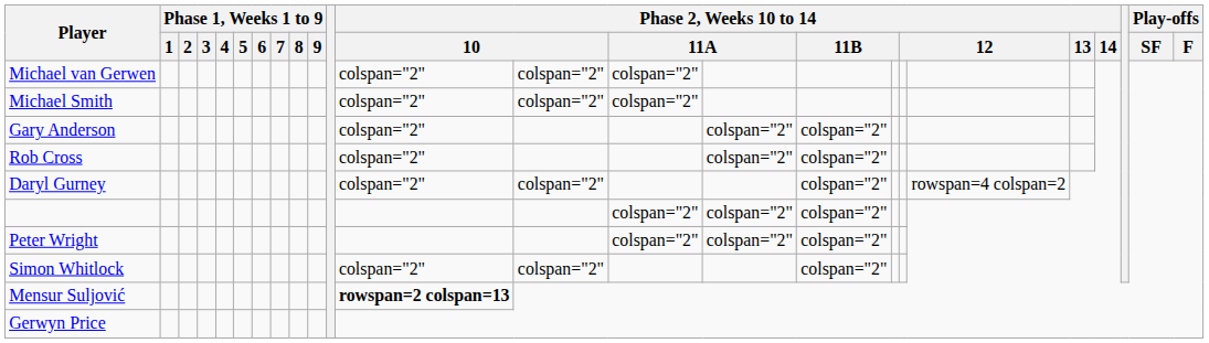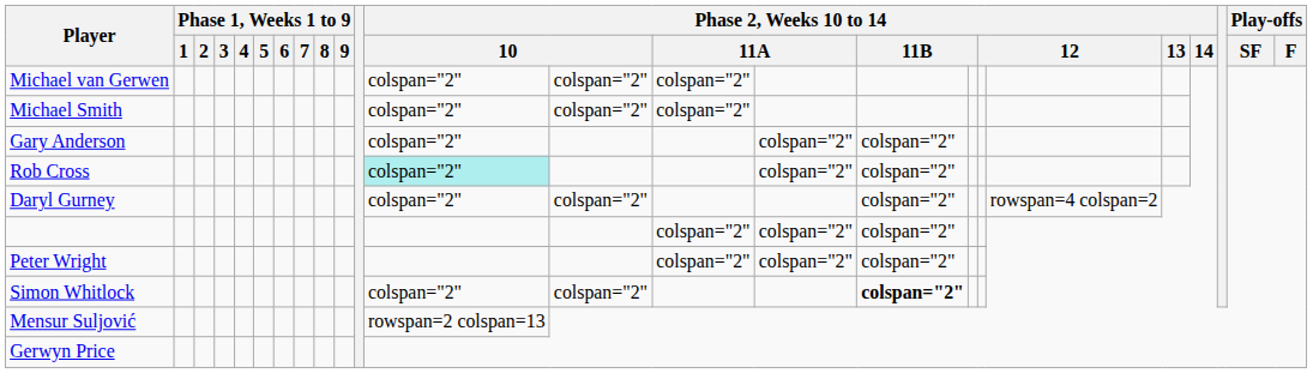Rob Cross | column 12: no background -> paleturquoise background
Simon Whitlock | column 16: normal -> bold
Mensur Suljović | column 12: bold -> normal
